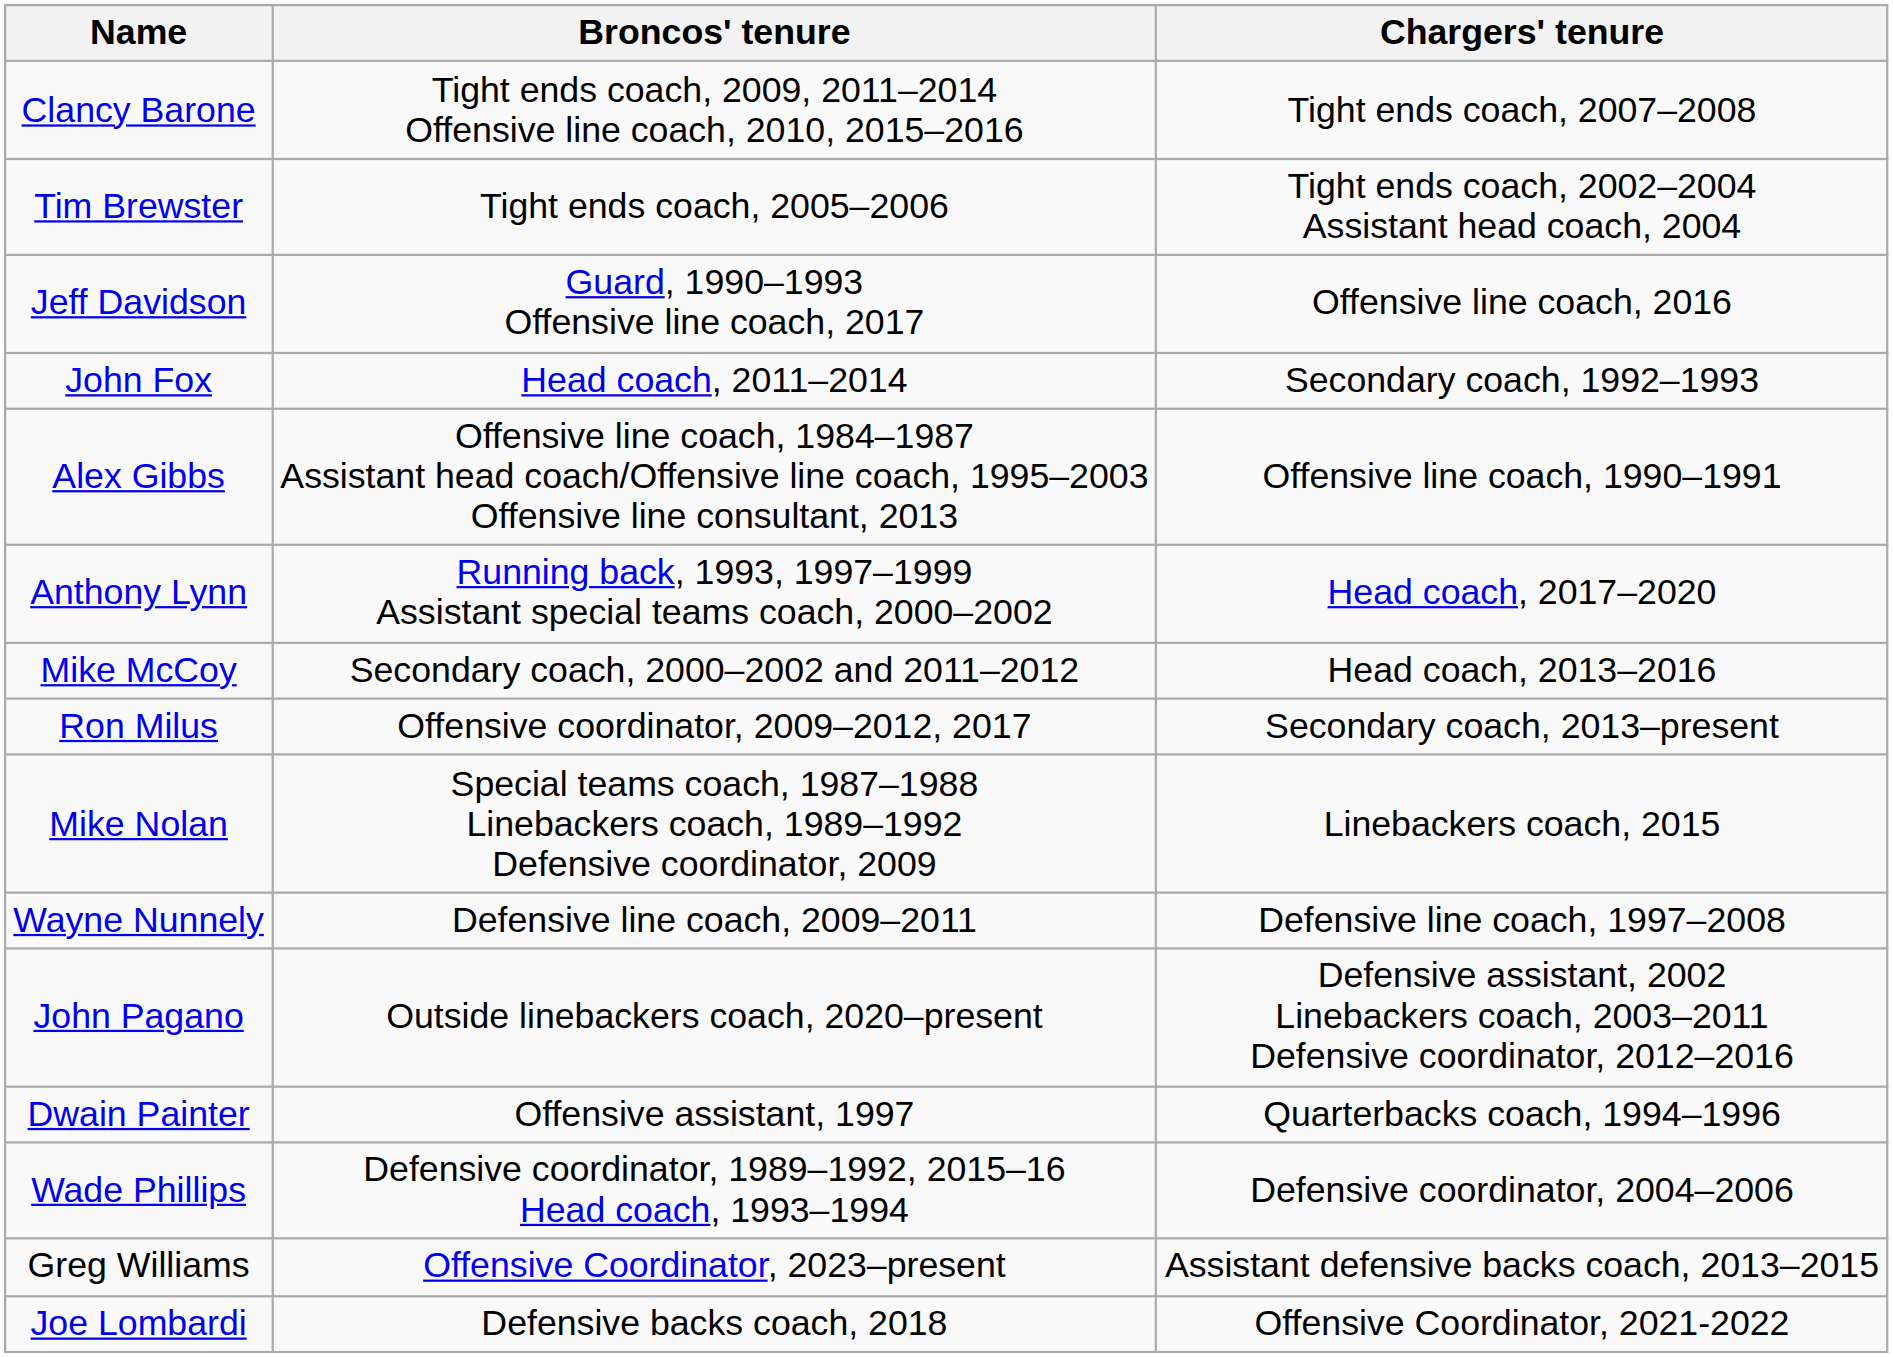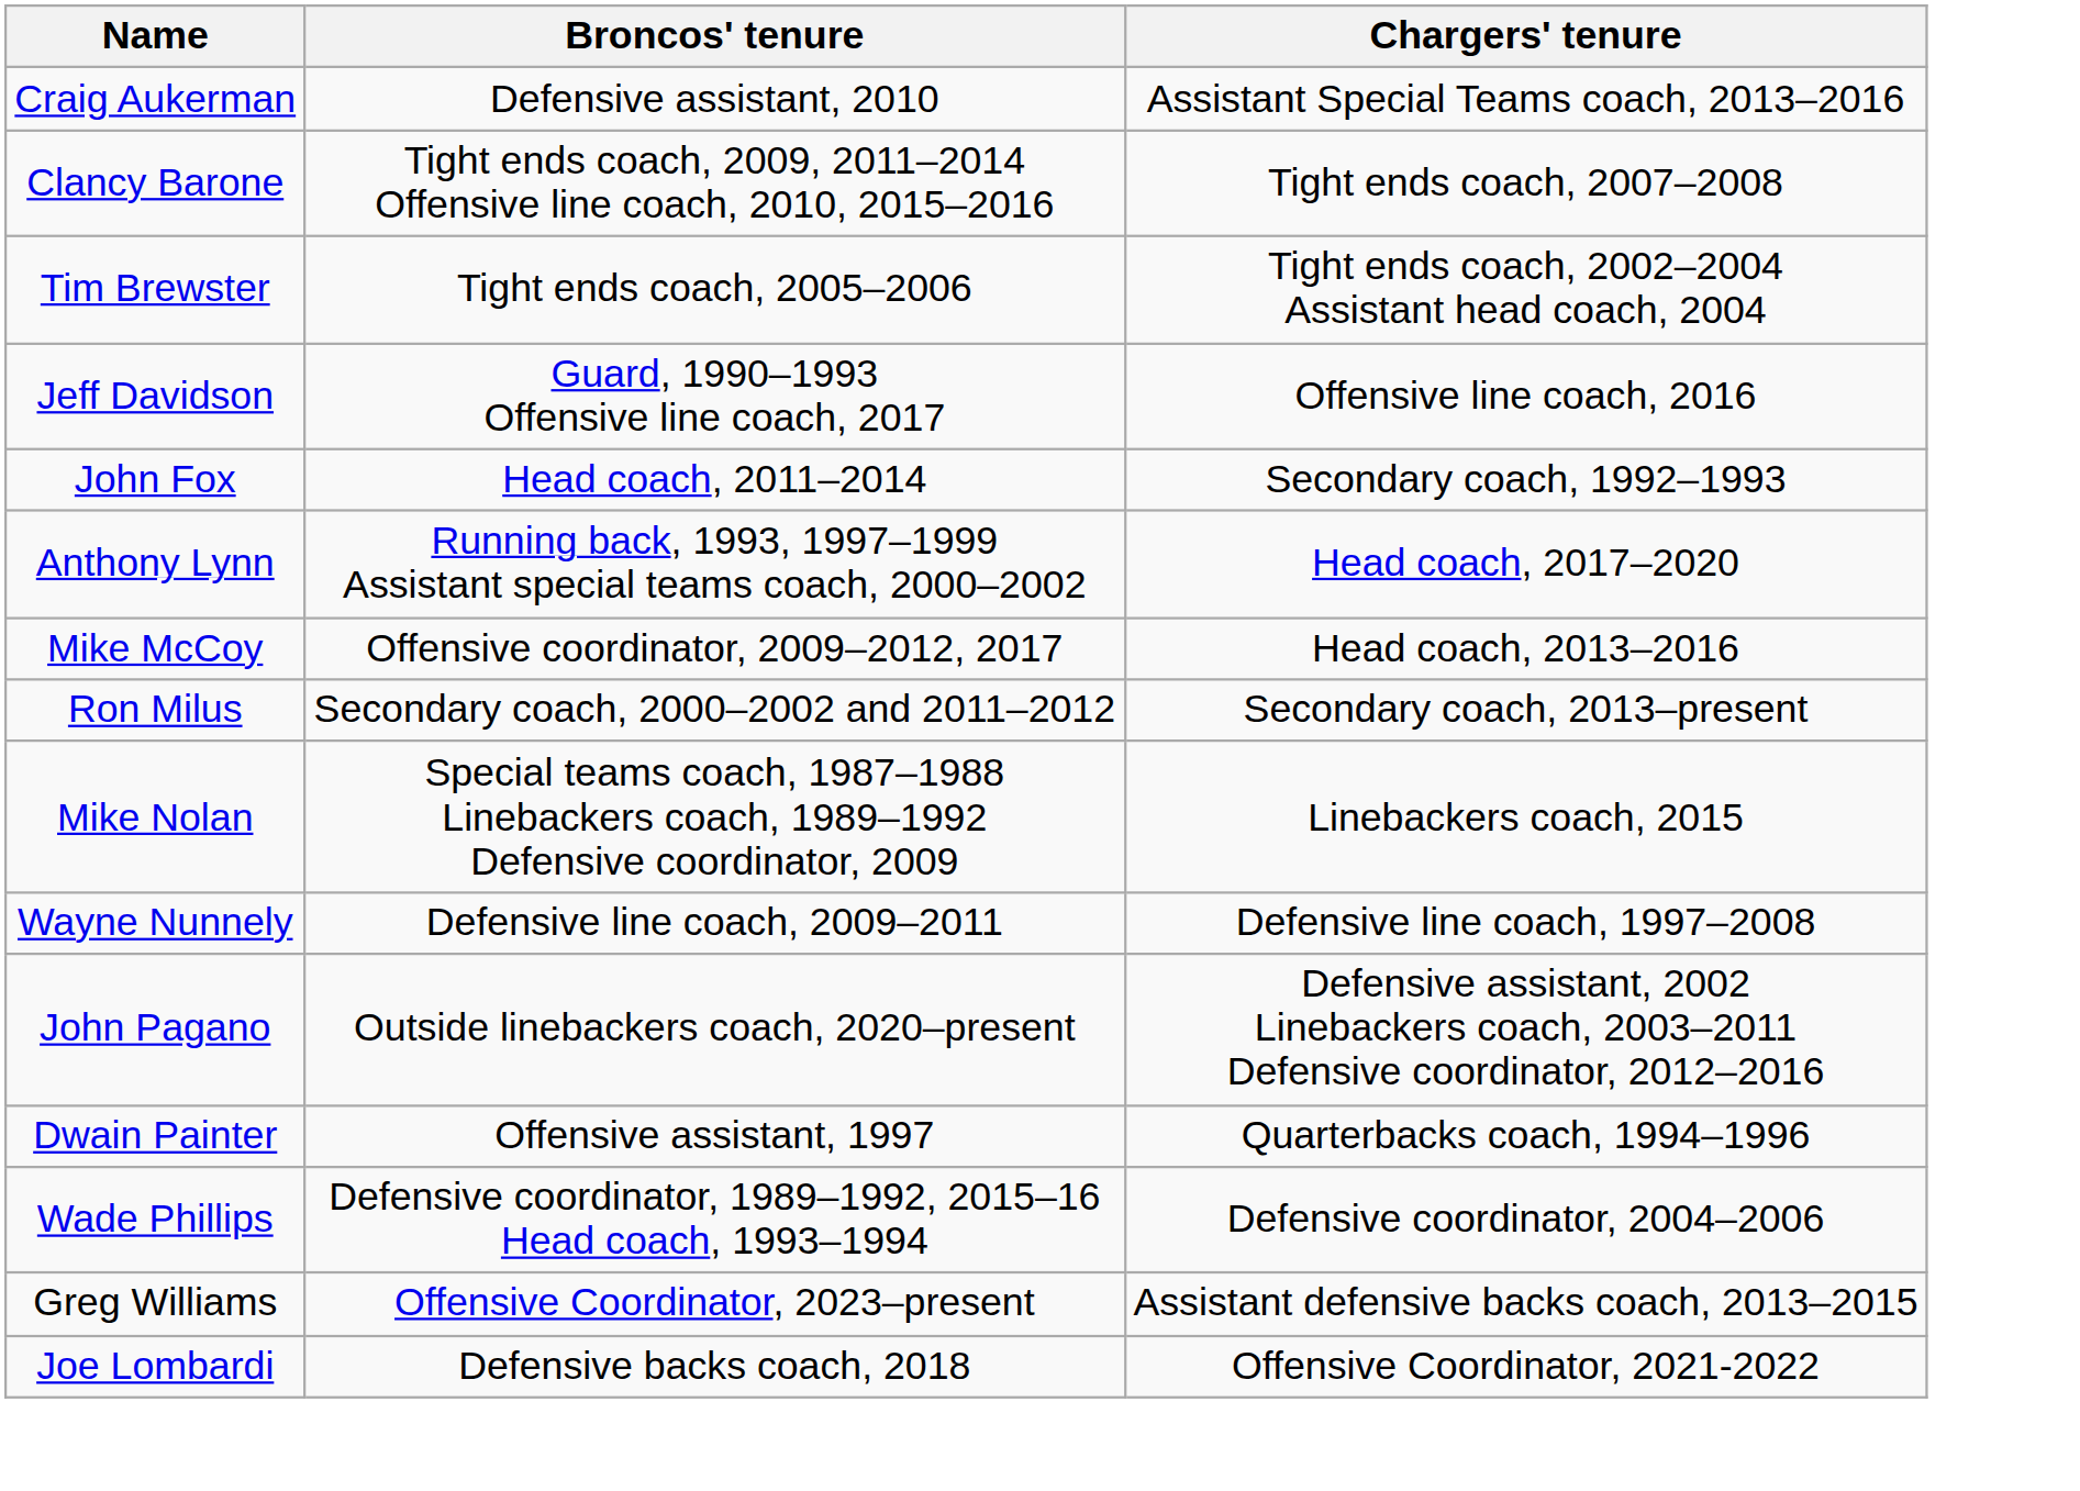+ row: Craig Aukerman | Defensive assistant, 2010 | Assistant Special Teams coach, 2013–2016
- row: Alex Gibbs | Offensive line coach, 1984–1987 Assistant head coach/Offensive line coach, 1995–2003 Offensive line consultant, 2013 | Offensive line coach, 1990–1991
Mike McCoy | Broncos' tenure: Secondary coach, 2000–2002 and 2011–2012 -> Offensive coordinator, 2009–2012, 2017
Ron Milus | Broncos' tenure: Offensive coordinator, 2009–2012, 2017 -> Secondary coach, 2000–2002 and 2011–2012
